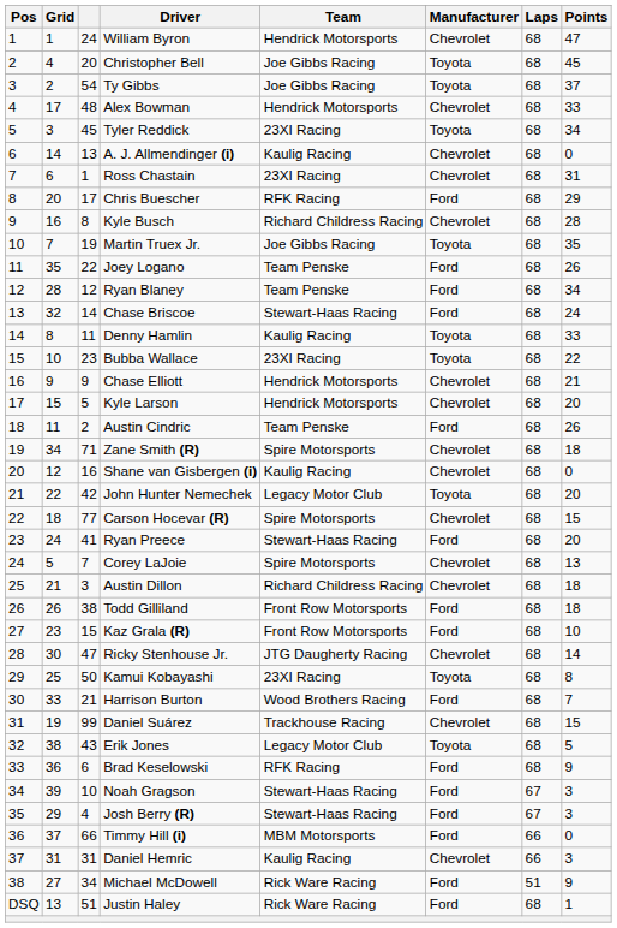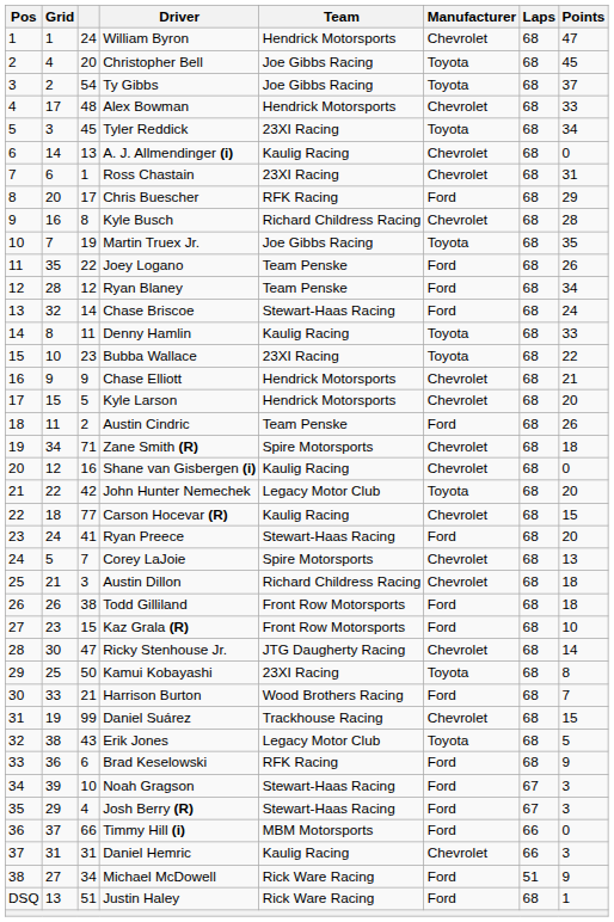Carson Hocevar (R) | Team: Spire Motorsports -> Kaulig Racing
